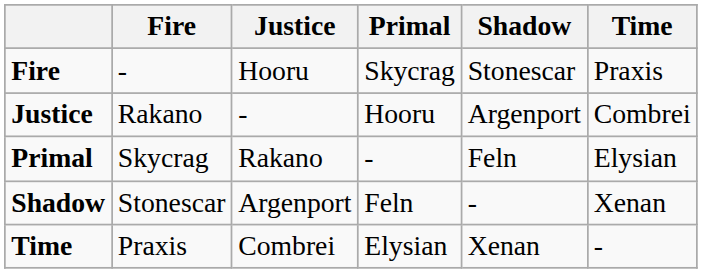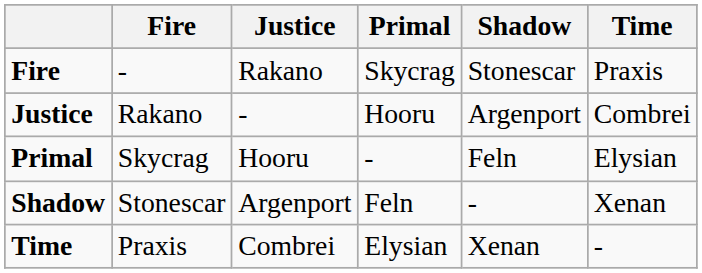row 2 | Justice: Hooru -> Rakano
row 4 | Justice: Rakano -> Hooru
